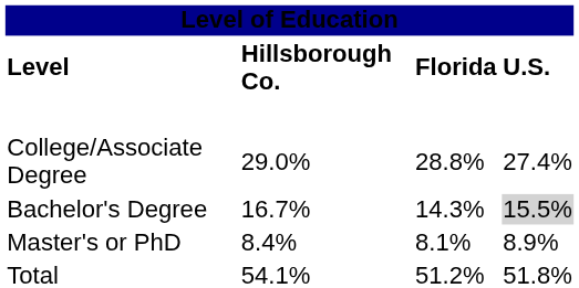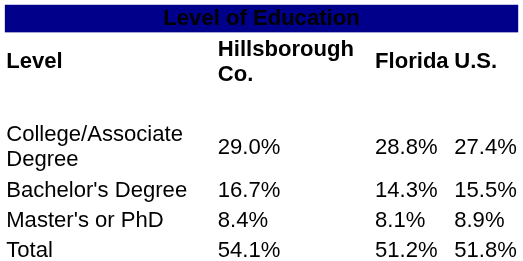Bachelor's Degree | Level of Education / U.S.: lightgrey background -> no background
